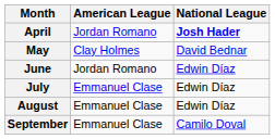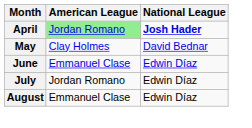April | American League: no background -> lightgreen background
June | American League: Jordan Romano -> Emmanuel Clase
July | American League: Emmanuel Clase -> Jordan Romano
- row: September | Emmanuel Clase | Camilo Doval
